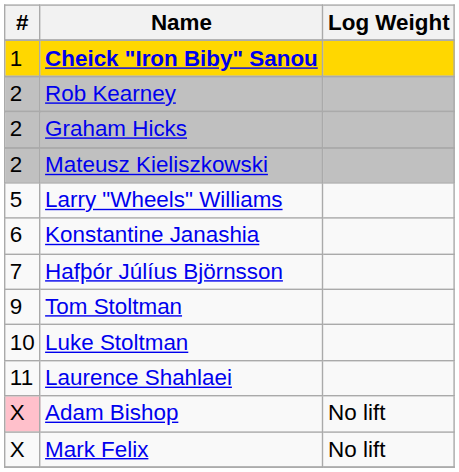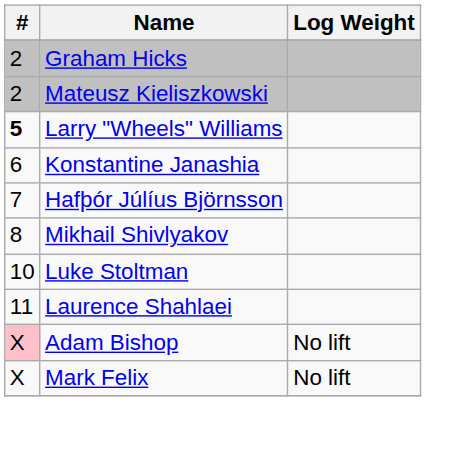- row: 1 | Cheick "Iron Biby" Sanou
- row: 2 | Rob Kearney
Larry "Wheels" Williams | #: normal -> bold
+ row: 8 | Mikhail Shivlyakov
- row: 9 | Tom Stoltman
